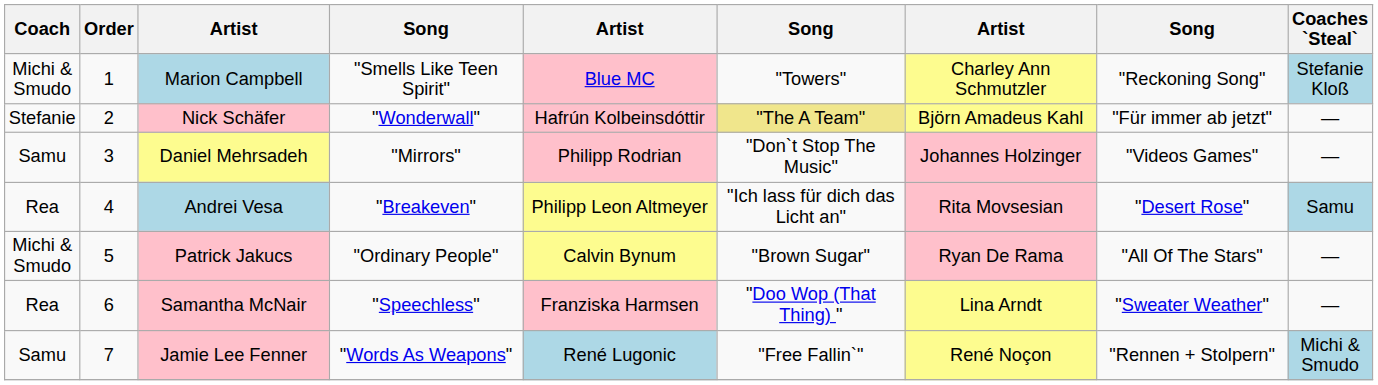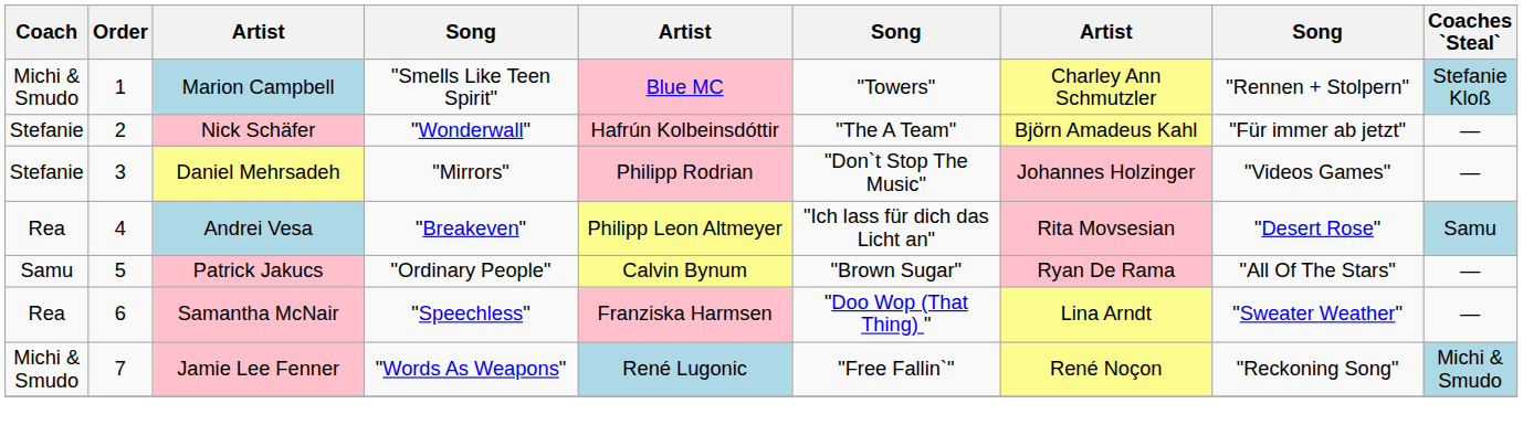Marion Campbell | column 8: "Reckoning Song" -> "Rennen + Stolpern"
Nick Schäfer | column 6: khaki background -> no background
Daniel Mehrsadeh | Coach: Samu -> Stefanie
Patrick Jakucs | Coach: Michi & Smudo -> Samu
Jamie Lee Fenner | Coach: Samu -> Michi & Smudo
Jamie Lee Fenner | column 8: "Rennen + Stolpern" -> "Reckoning Song"
